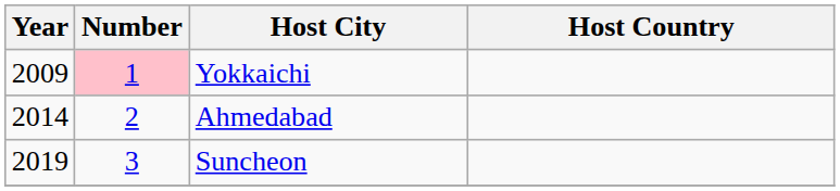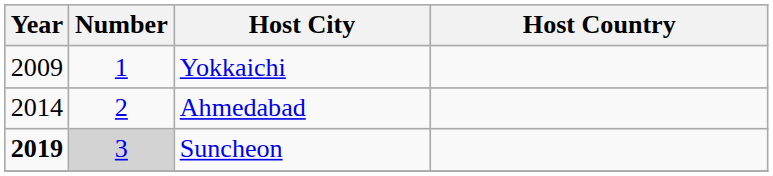Yokkaichi | Number: pink background -> no background
Suncheon | Year: normal -> bold
Suncheon | Number: no background -> lightgrey background
